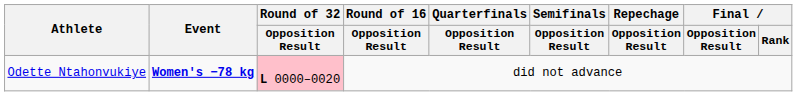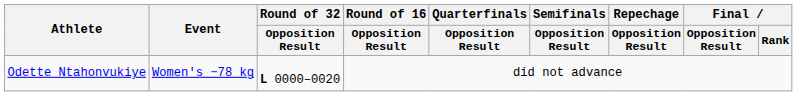Odette Ntahonvukiye | Event: bold -> normal
Odette Ntahonvukiye | Round of 32 / Opposition Result: pink background -> no background
